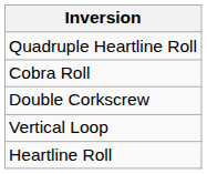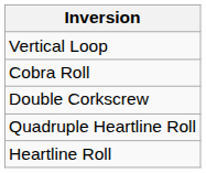row 2 | column 1: Quadruple Heartline Roll -> Vertical Loop
row 5 | column 1: Vertical Loop -> Quadruple Heartline Roll
